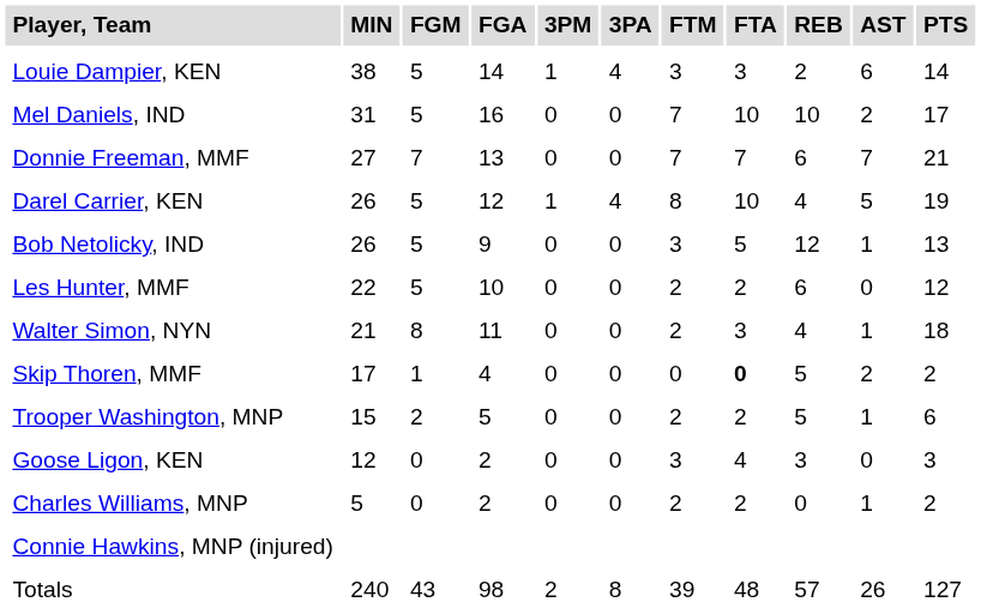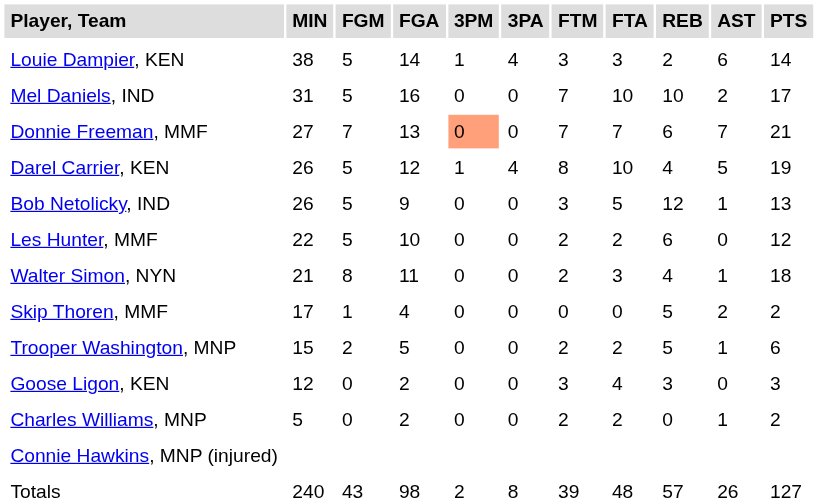Donnie Freeman, MMF | 3PM: no background -> lightsalmon background
Skip Thoren, MMF | FTA: bold -> normal
